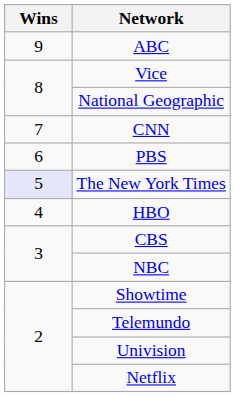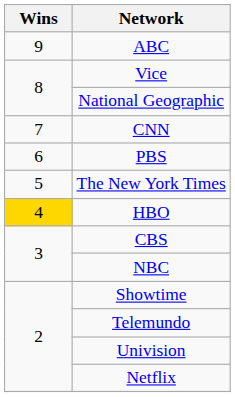The New York Times | Wins: lavender background -> no background
HBO | Wins: no background -> gold background
